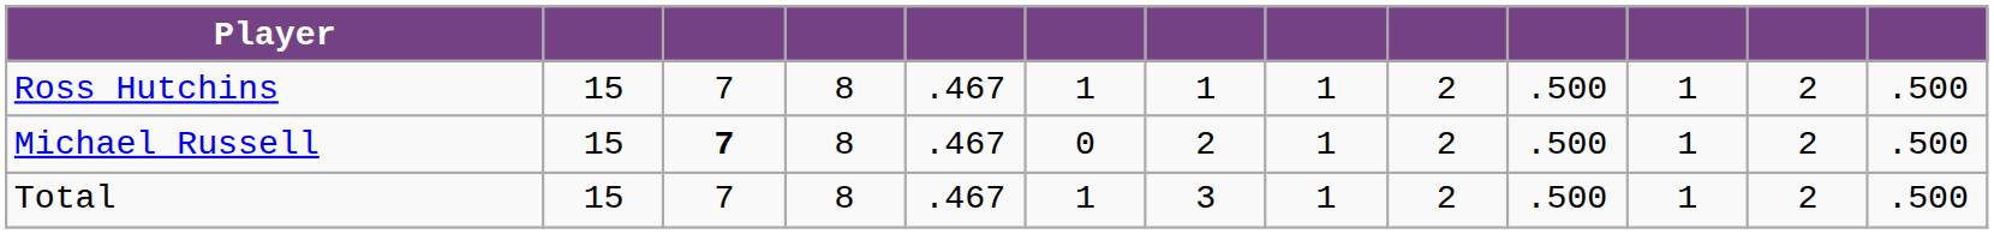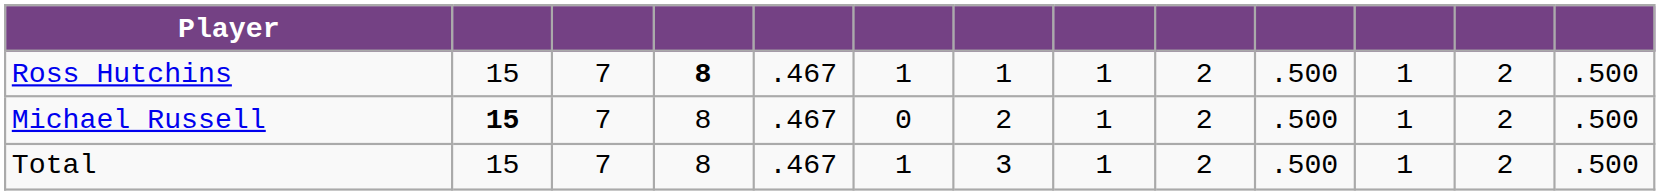Ross Hutchins | column 4: normal -> bold
Michael Russell | column 2: normal -> bold
Michael Russell | column 3: bold -> normal
